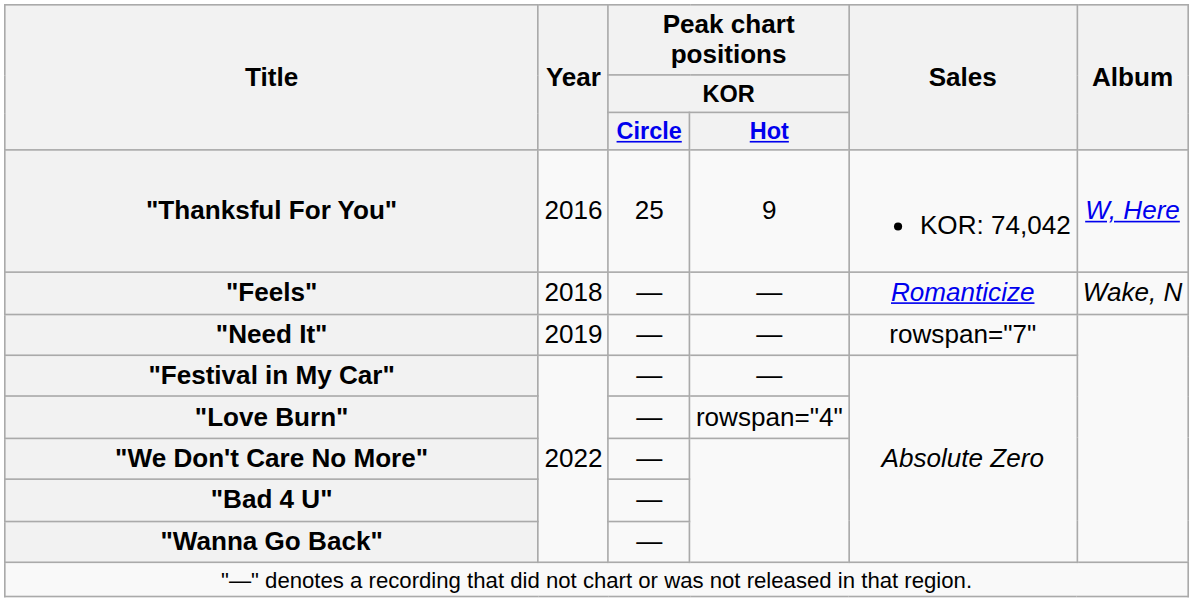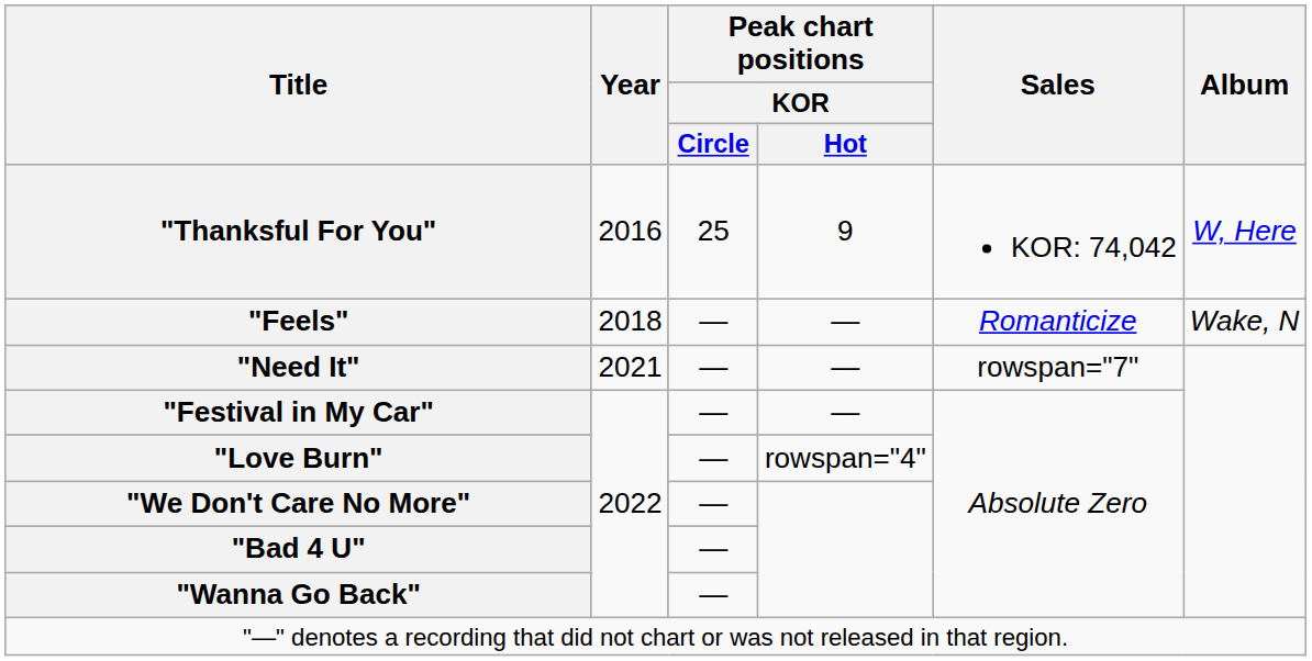"Need It" | Year: 2019 -> 2021
